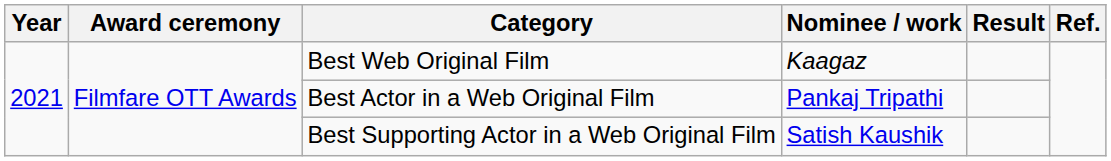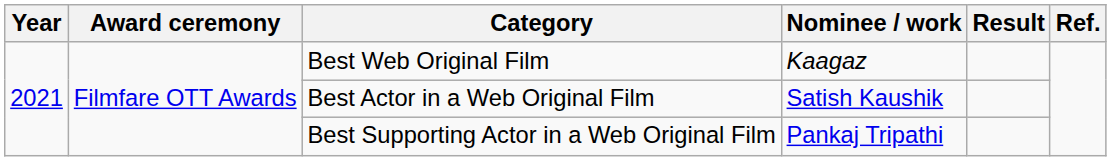Best Actor in a Web Original Film | Nominee / work: Pankaj Tripathi -> Satish Kaushik
Best Supporting Actor in a Web Original Film | Nominee / work: Satish Kaushik -> Pankaj Tripathi
